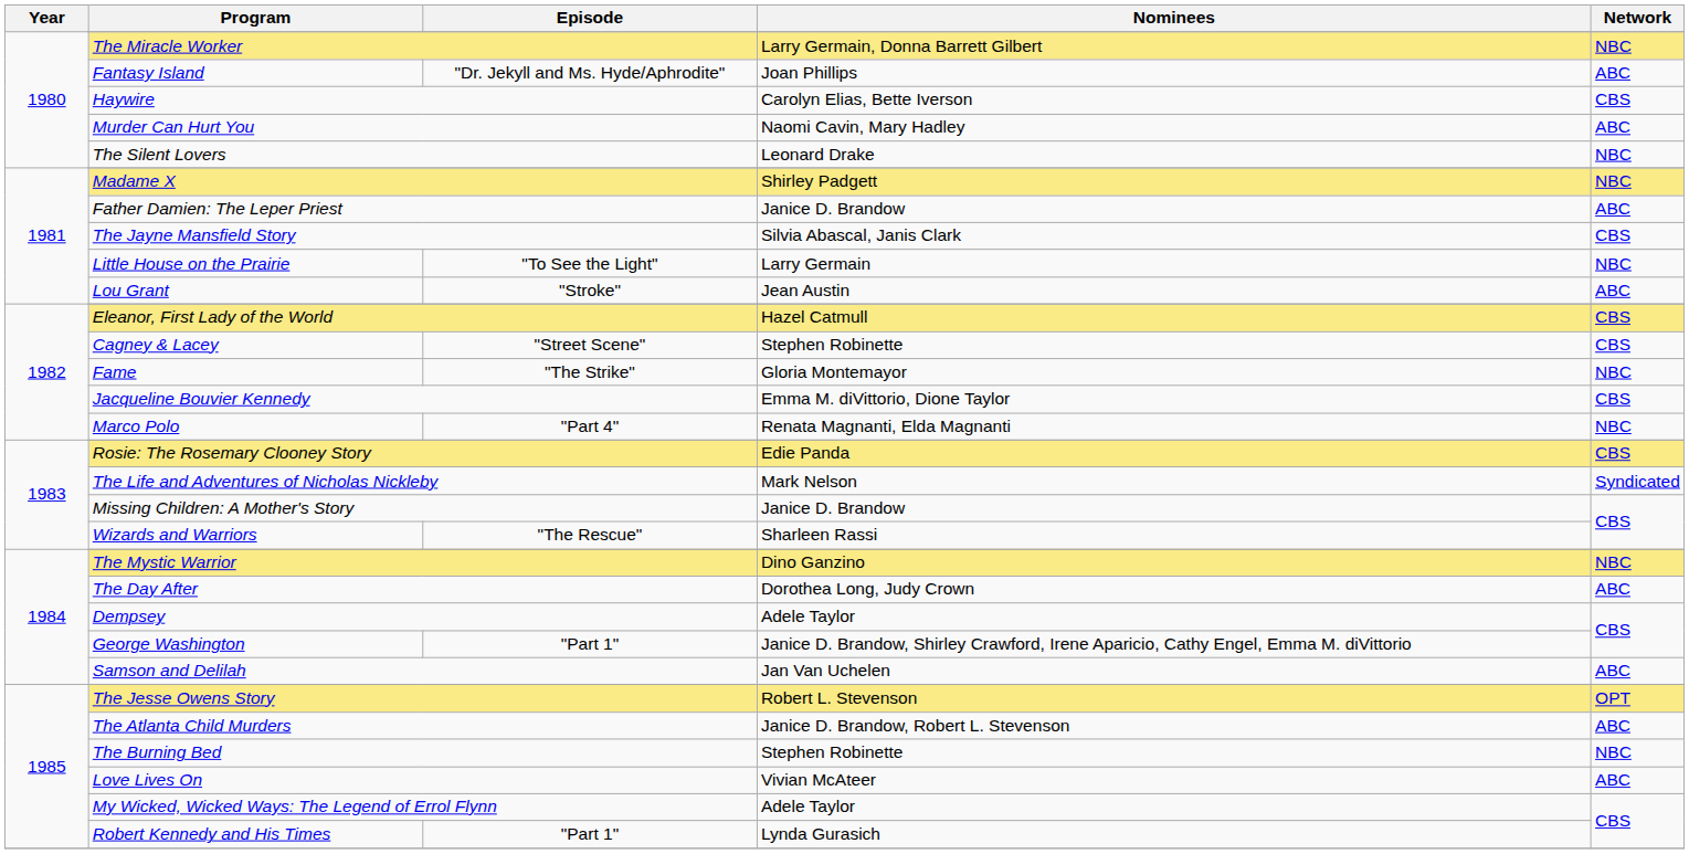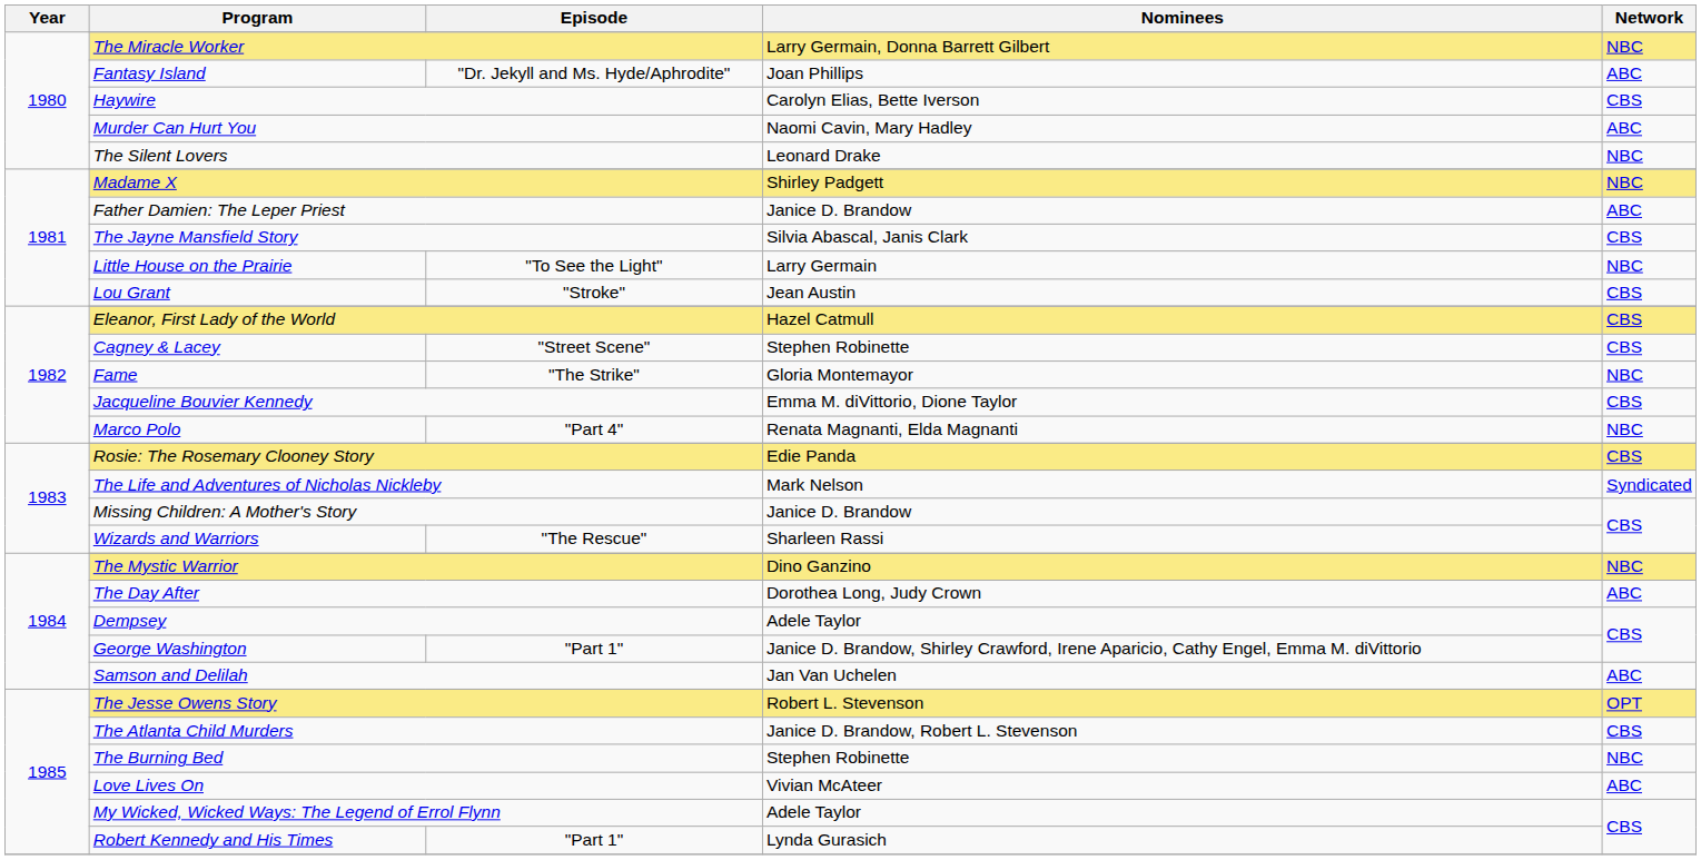Lou Grant | Network: ABC -> CBS
The Atlanta Child Murders | Network: ABC -> CBS
